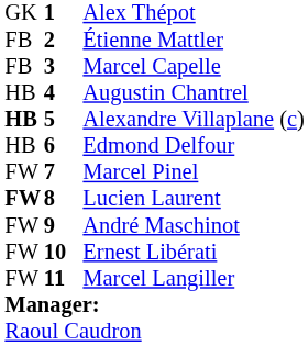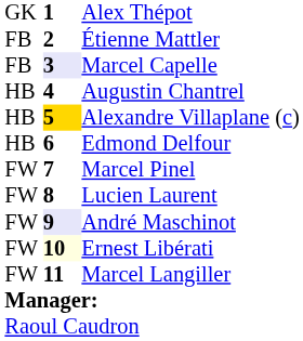Marcel Capelle | column 2: no background -> lavender background
Alexandre Villaplane (c) | column 1: bold -> normal
Alexandre Villaplane (c) | column 2: no background -> gold background
Lucien Laurent | column 1: bold -> normal
André Maschinot | column 2: no background -> lavender background
Ernest Libérati | column 2: no background -> lightyellow background
